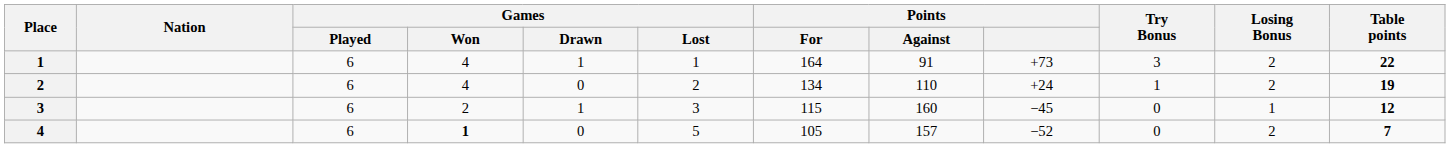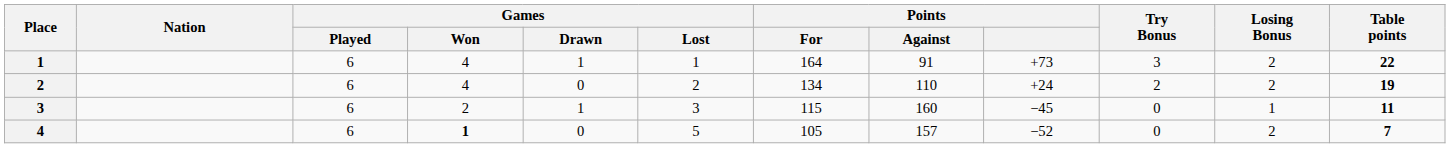row 4 | Try Bonus: 1 -> 2
row 5 | Table points: 12 -> 11
